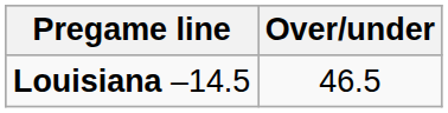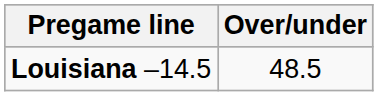Louisiana –14.5 | Over/under: 46.5 -> 48.5
